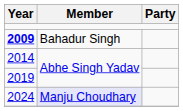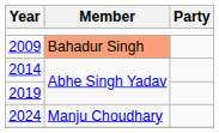2009 | Year: bold -> normal
2009 | Member: no background -> lightsalmon background
2024 | Member: lavender background -> no background
